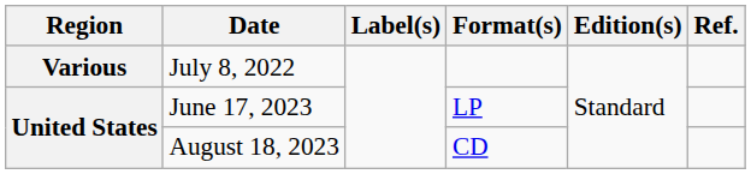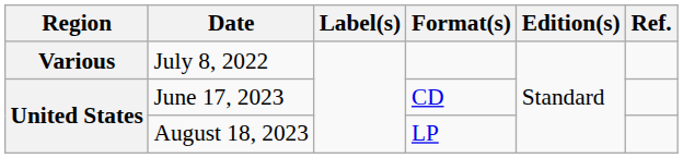June 17, 2023 | Format(s): LP -> CD
August 18, 2023 | Format(s): CD -> LP
